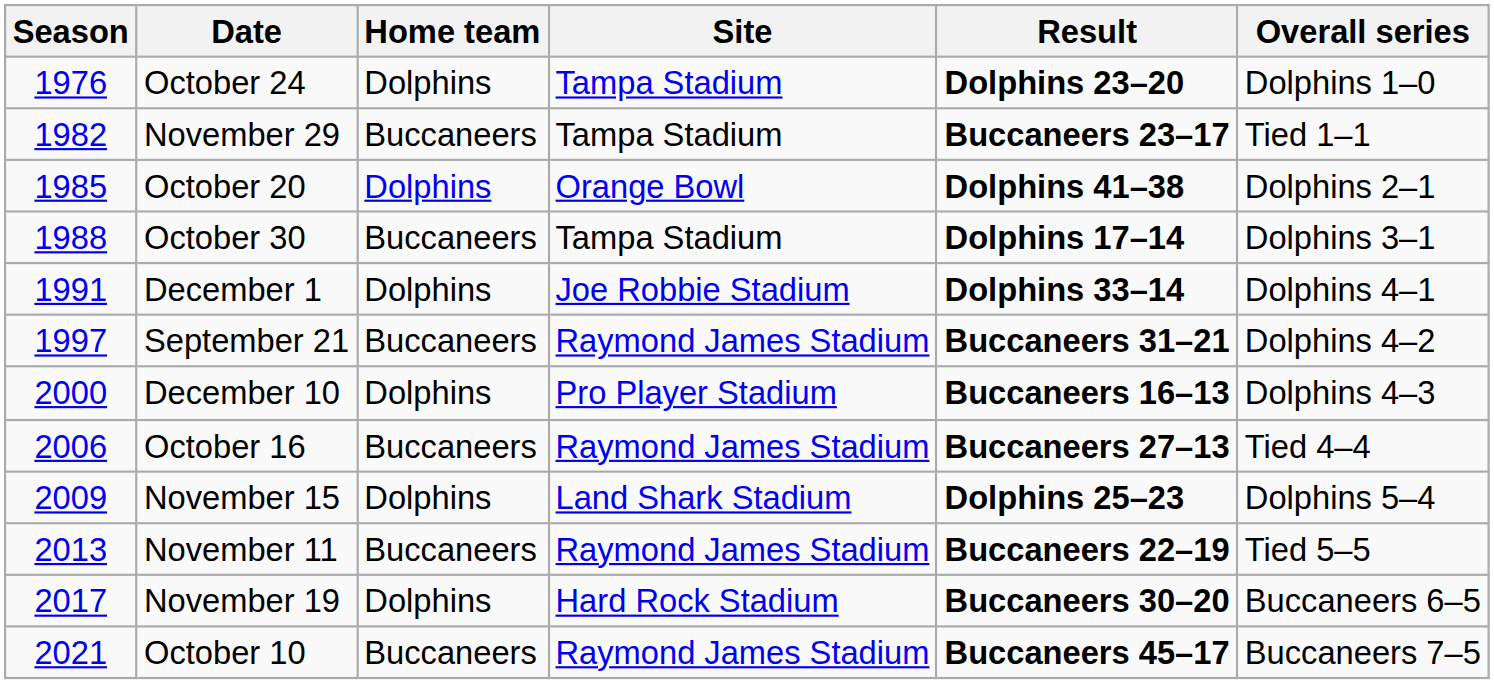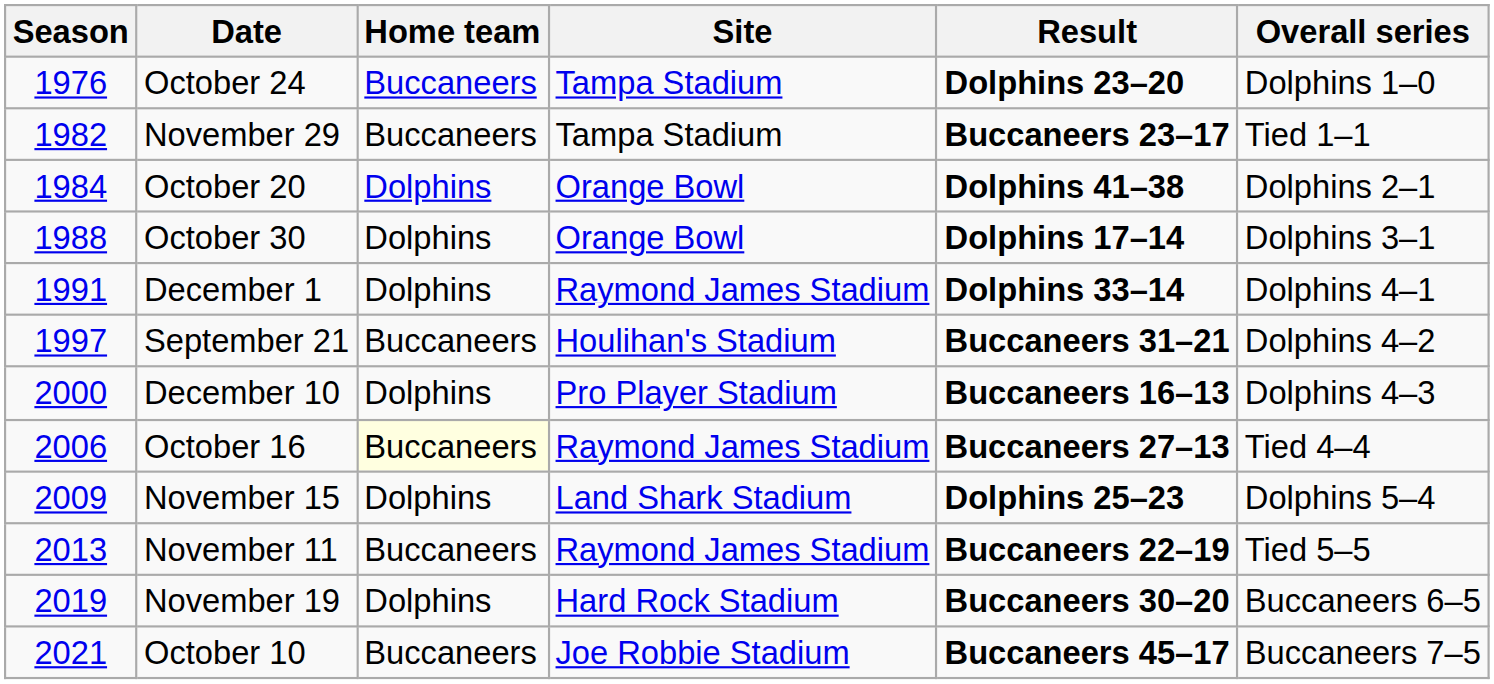October 24 | Home team: Dolphins -> Buccaneers
October 20 | Season: 1985 -> 1984
October 30 | Home team: Buccaneers -> Dolphins
October 30 | Site: Tampa Stadium -> Orange Bowl
December 1 | Site: Joe Robbie Stadium -> Raymond James Stadium
September 21 | Site: Raymond James Stadium -> Houlihan's Stadium
October 16 | Home team: no background -> lightyellow background
November 19 | Season: 2017 -> 2019
October 10 | Site: Raymond James Stadium -> Joe Robbie Stadium
